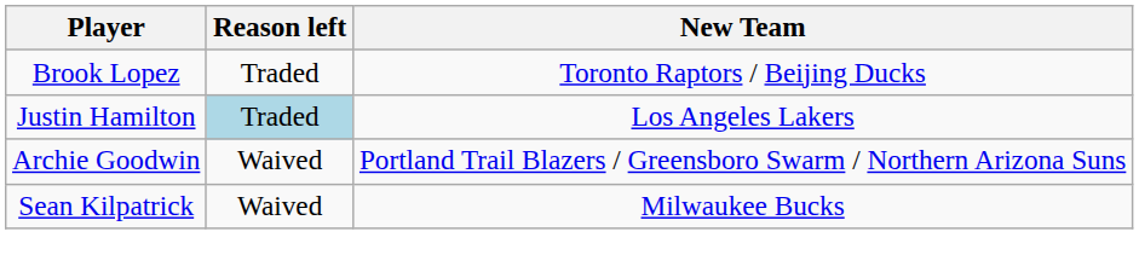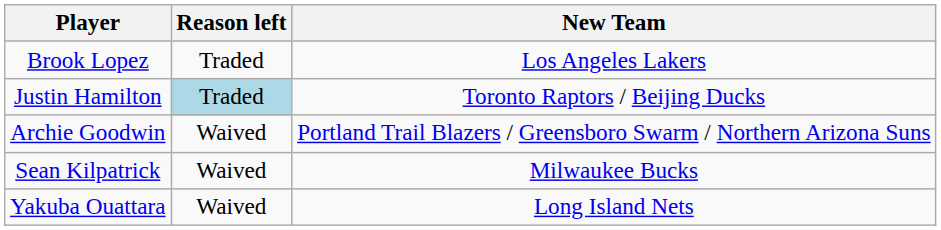Brook Lopez | New Team: Toronto Raptors / Beijing Ducks -> Los Angeles Lakers
Justin Hamilton | New Team: Los Angeles Lakers -> Toronto Raptors / Beijing Ducks
+ row: Yakuba Ouattara | Waived | Long Island Nets
